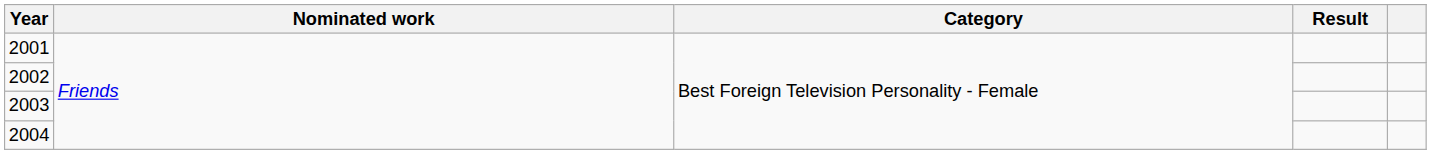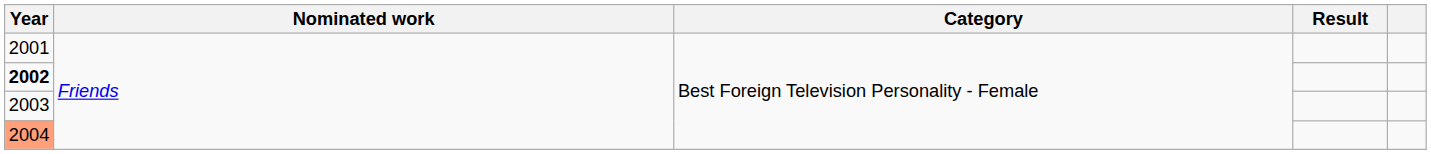2002 | Year: normal -> bold
2004 | Year: no background -> lightsalmon background
